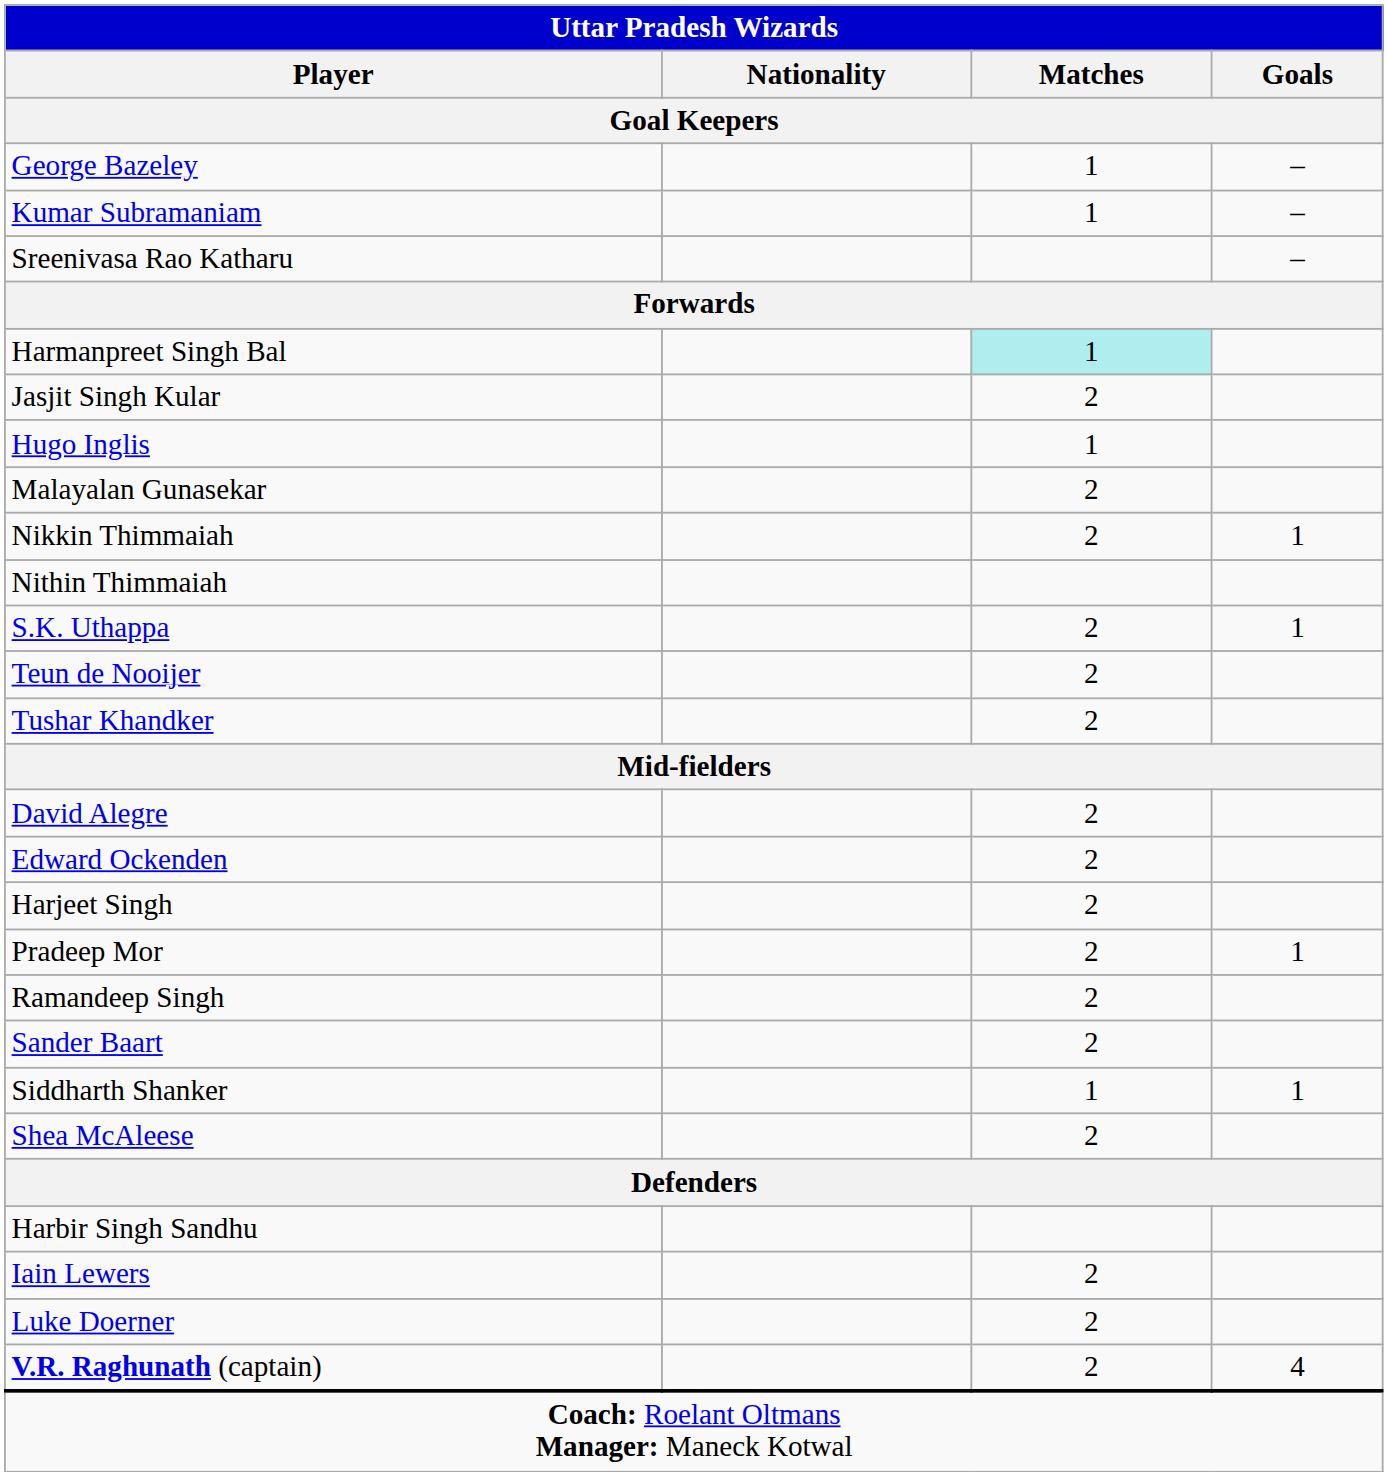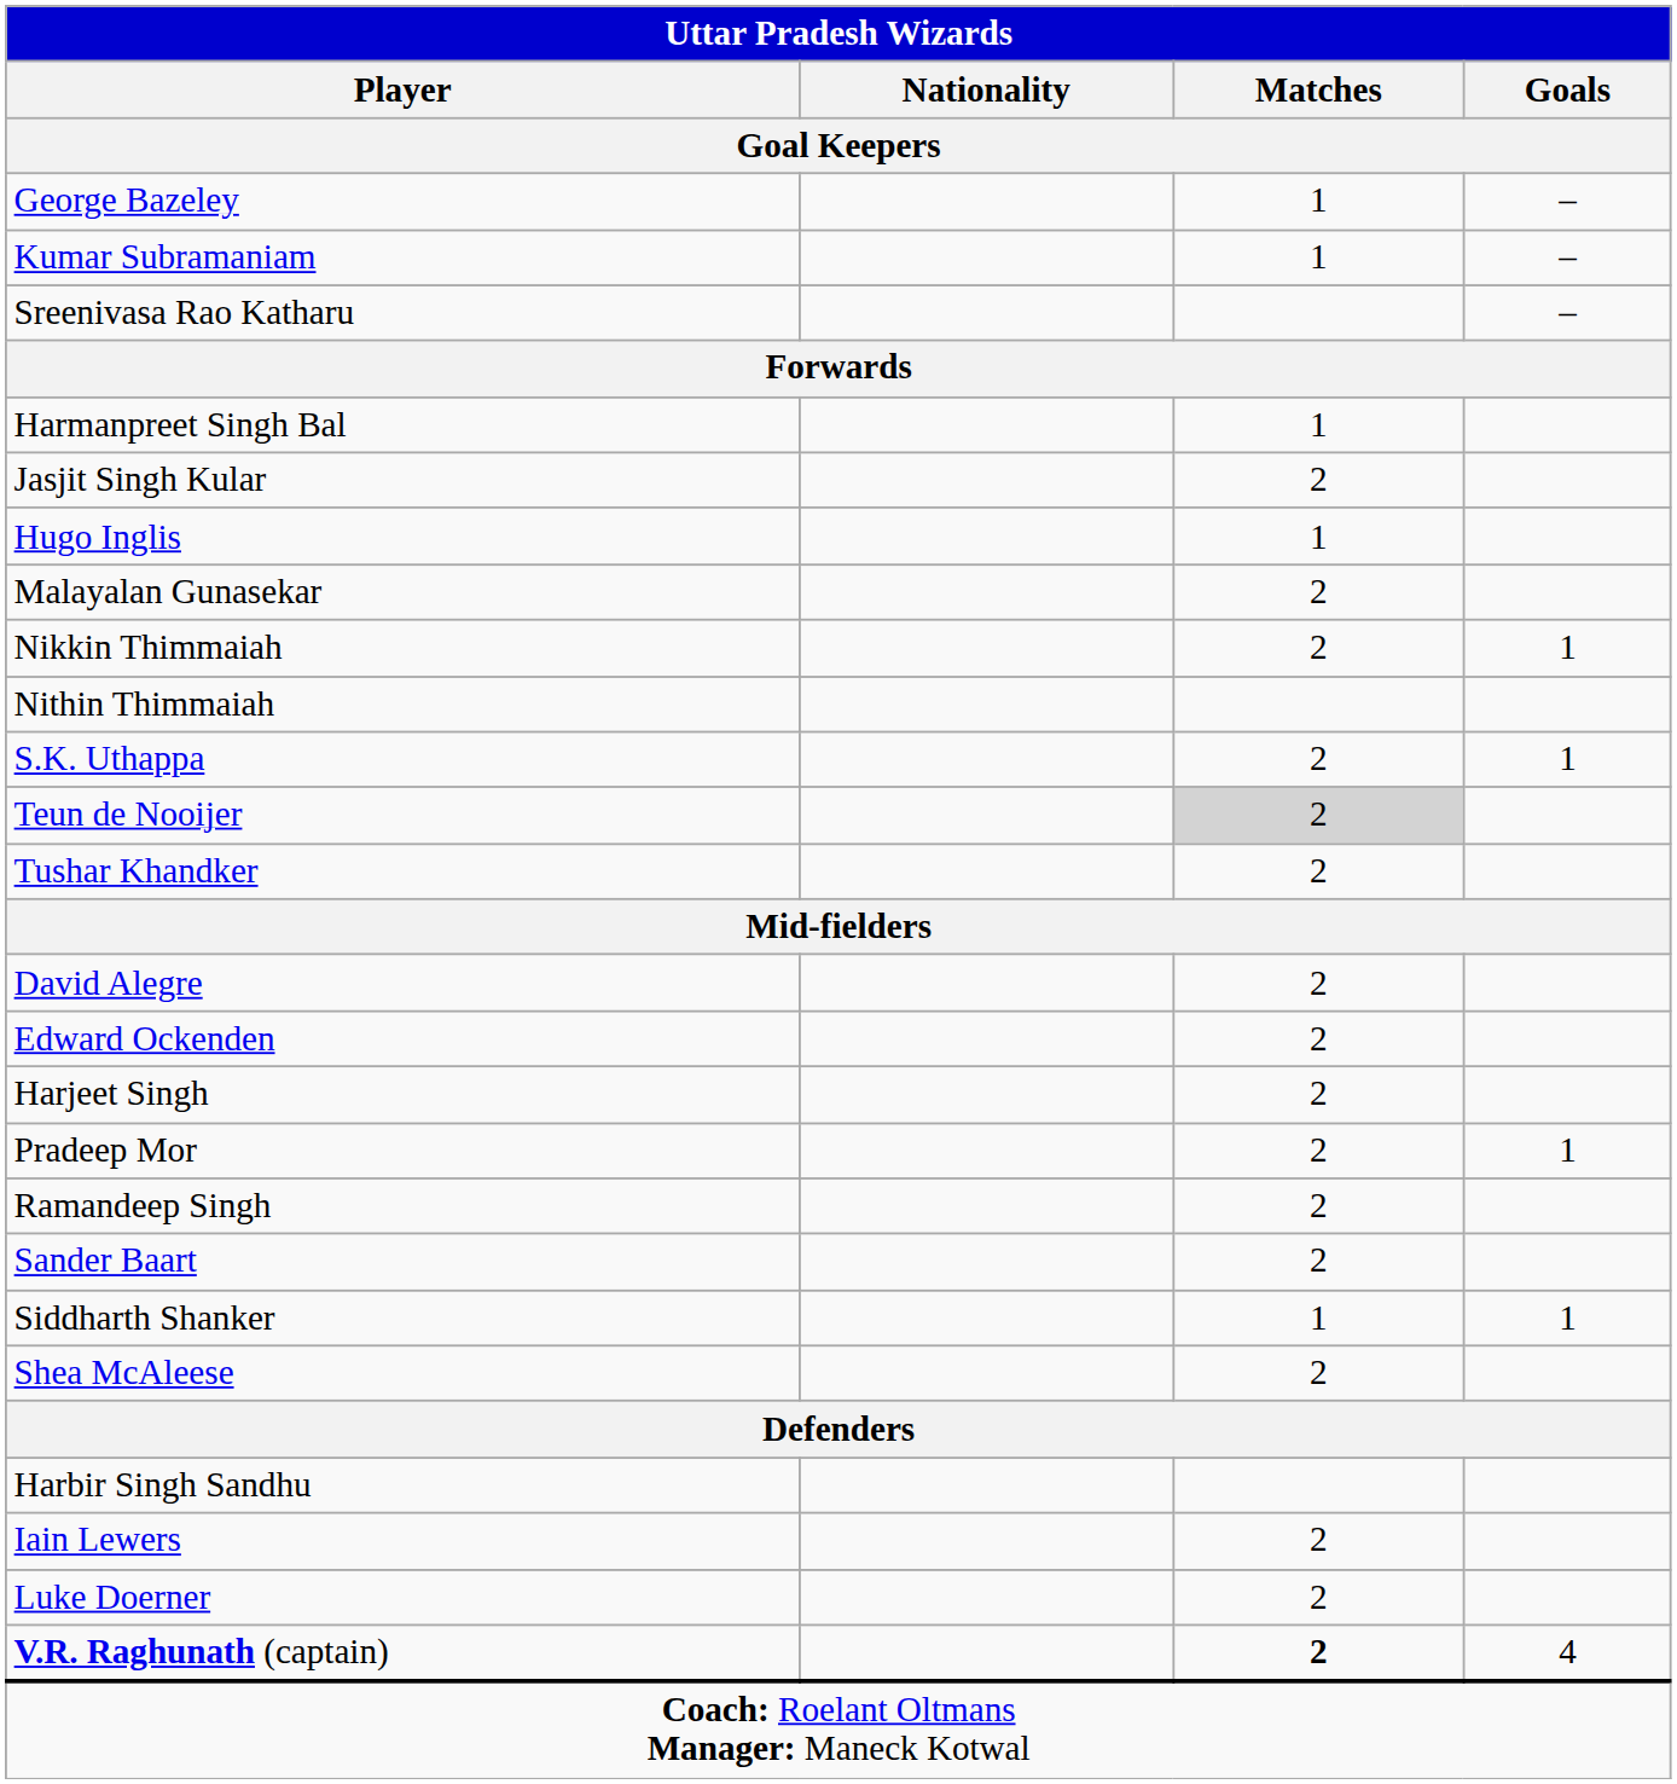Harmanpreet Singh Bal | Uttar Pradesh Wizards / Matches / Goal Keepers: paleturquoise background -> no background
Teun de Nooijer | Uttar Pradesh Wizards / Matches / Goal Keepers: no background -> lightgrey background
V.R. Raghunath (captain) | Uttar Pradesh Wizards / Matches / Goal Keepers: normal -> bold
